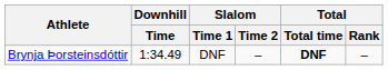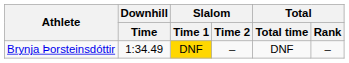Brynja Þorsteinsdóttir | Slalom / Time 1: no background -> gold background
Brynja Þorsteinsdóttir | Total / Total time: bold -> normal
